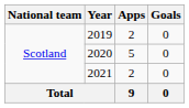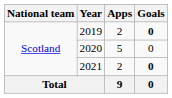2019 | Goals: normal -> bold
2021 | Goals: normal -> bold
